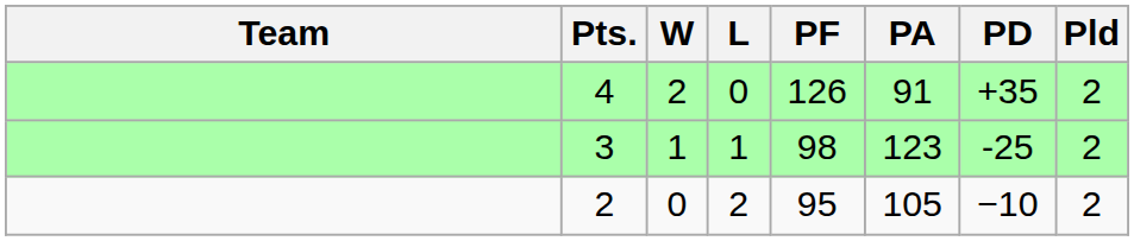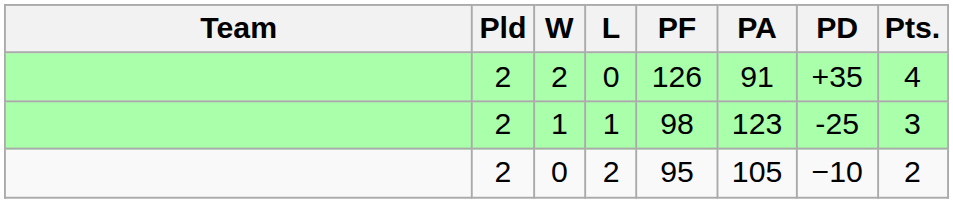columns swapped: Pld <-> Pts.
